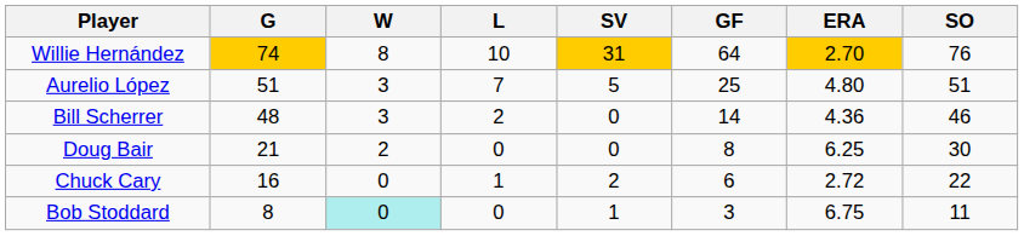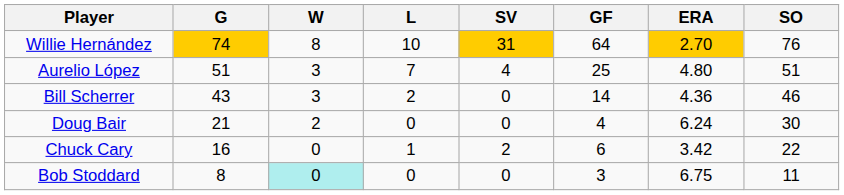Aurelio López | SV: 5 -> 4
Bill Scherrer | G: 48 -> 43
Doug Bair | GF: 8 -> 4
Doug Bair | ERA: 6.25 -> 6.24
Chuck Cary | ERA: 2.72 -> 3.42
Bob Stoddard | SV: 1 -> 0
